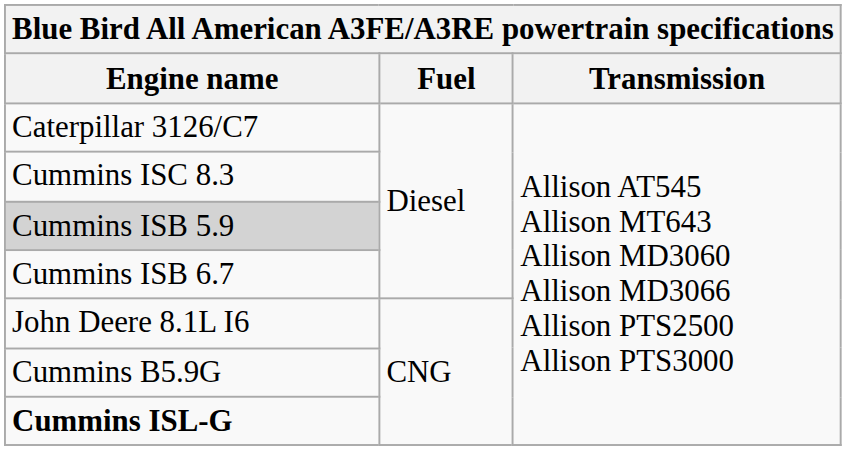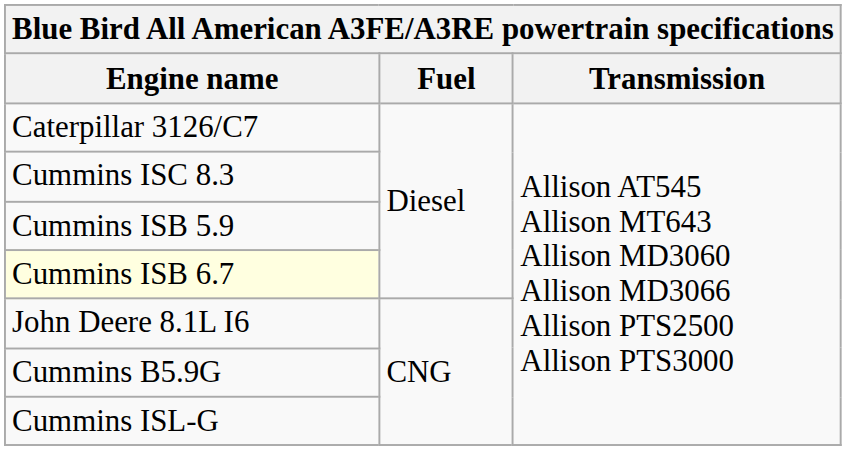Cummins ISB 5.9 | Engine name: lightgrey background -> no background
Cummins ISB 6.7 | Engine name: no background -> lightyellow background
Cummins ISL-G | Engine name: bold -> normal
